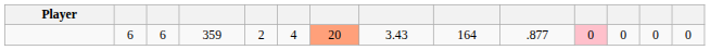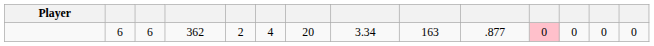row 2 | column 4: 359 -> 362
row 2 | column 7: lightsalmon background -> no background
row 2 | column 8: 3.43 -> 3.34
row 2 | column 9: 164 -> 163
